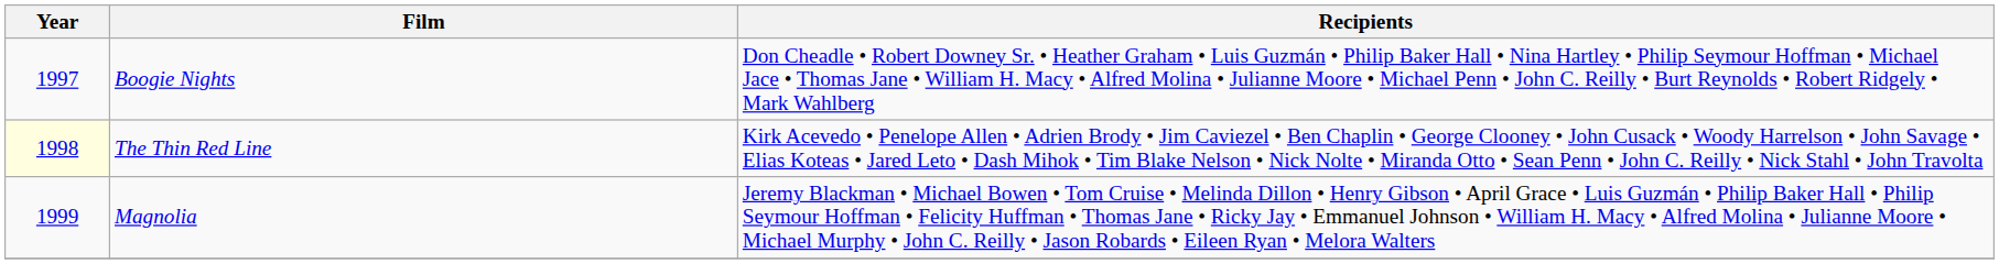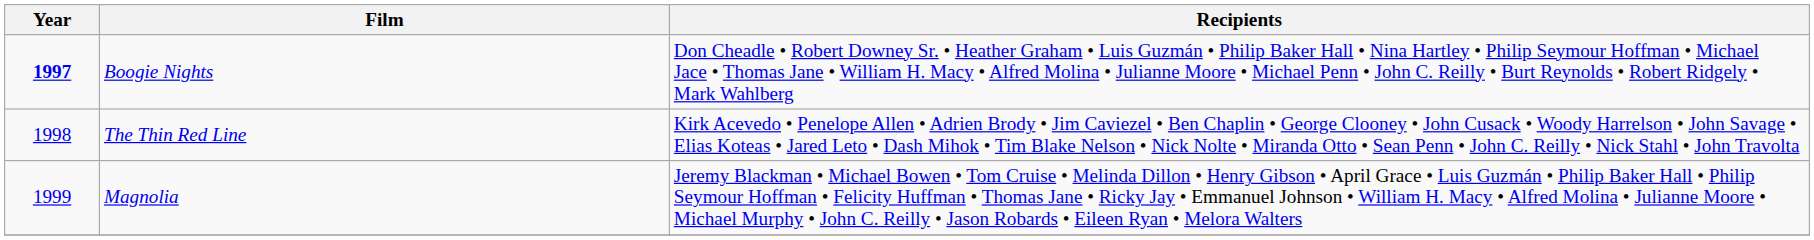Boogie Nights | Year: normal -> bold
The Thin Red Line | Year: lightyellow background -> no background
